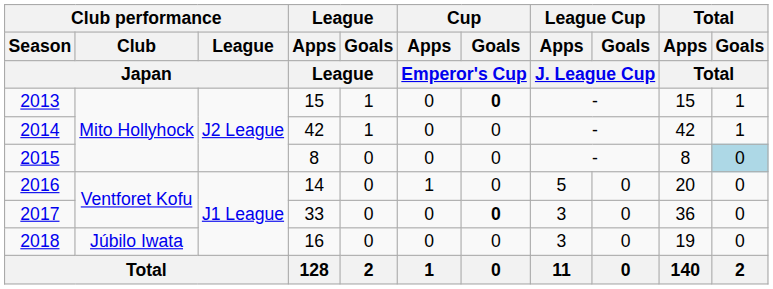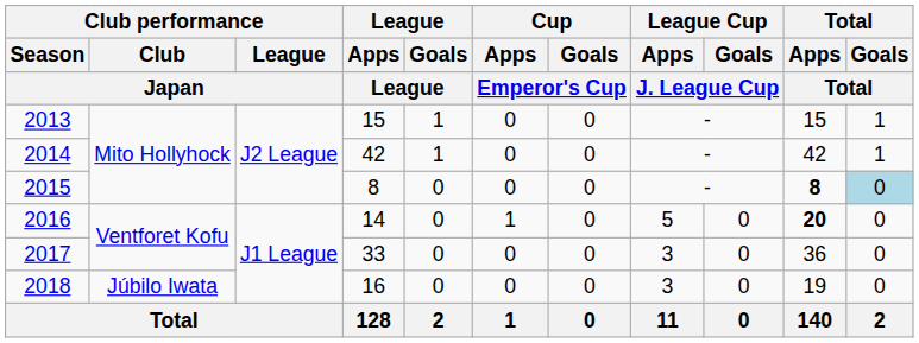2013 | Cup / Goals / Emperor's Cup: bold -> normal
2015 | Total / Apps / Total: normal -> bold
2016 | Total / Apps / Total: normal -> bold
2017 | Cup / Goals / Emperor's Cup: bold -> normal
